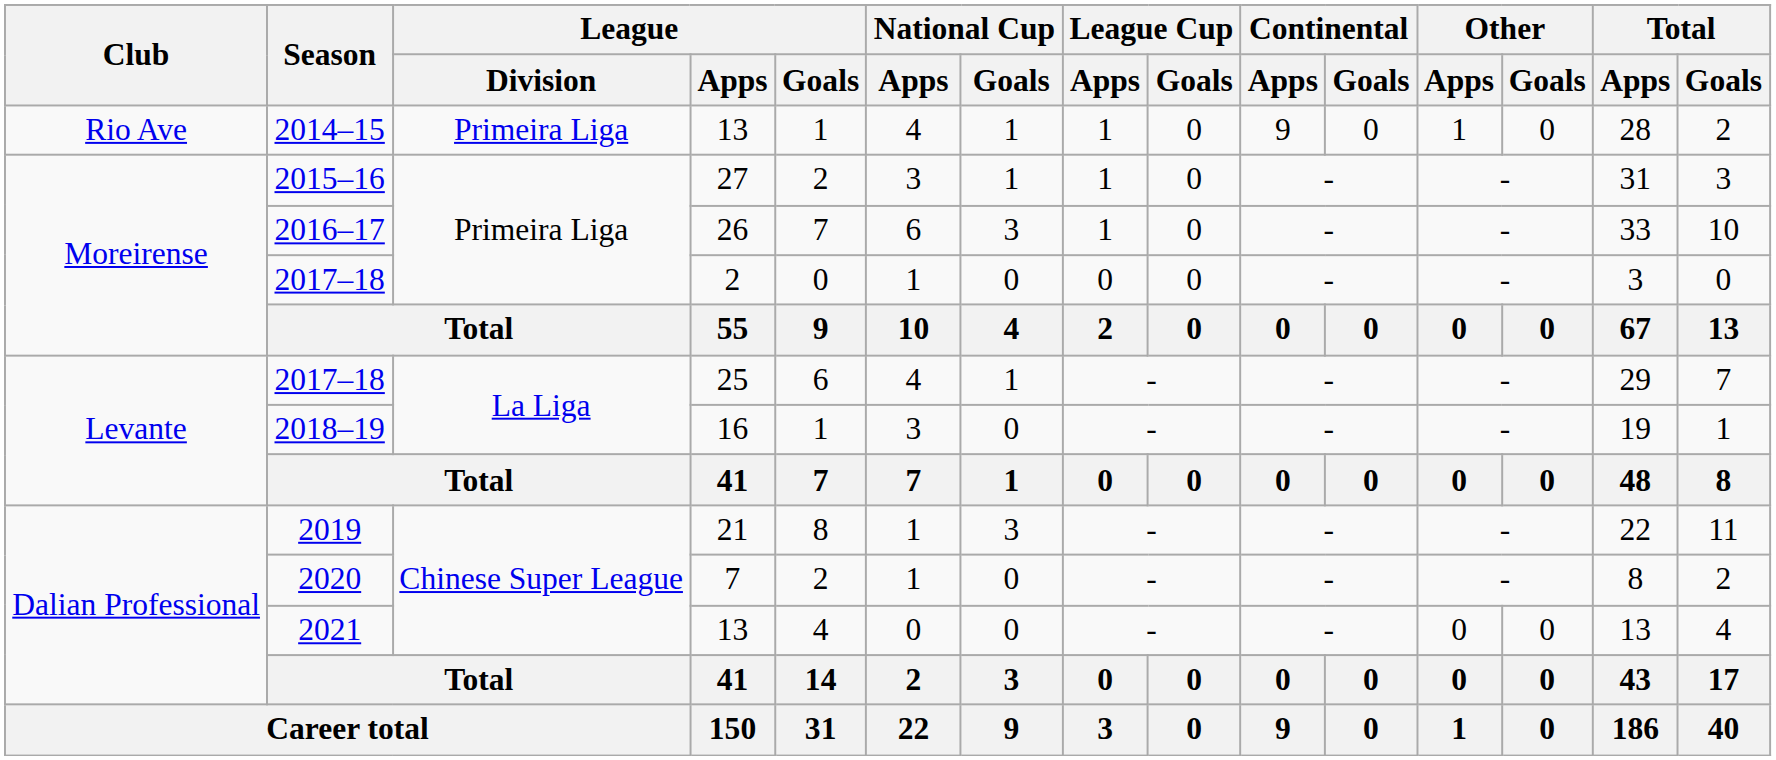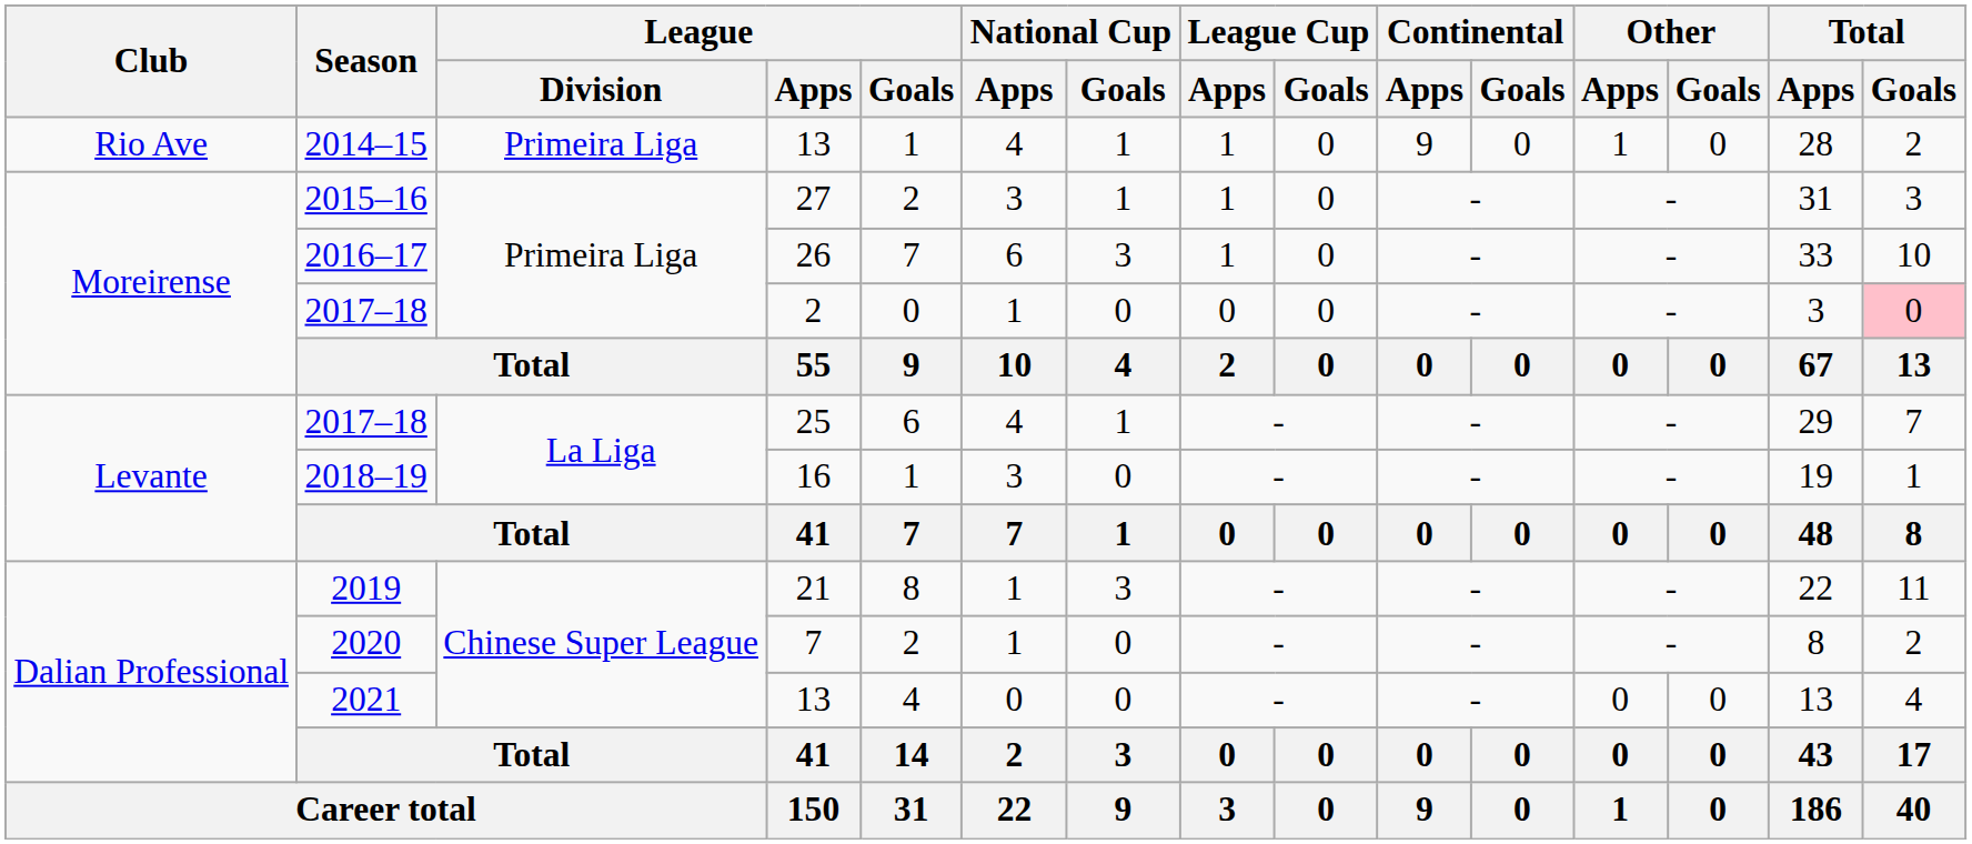2017–18 / 2 | Total / Goals: no background -> pink background
